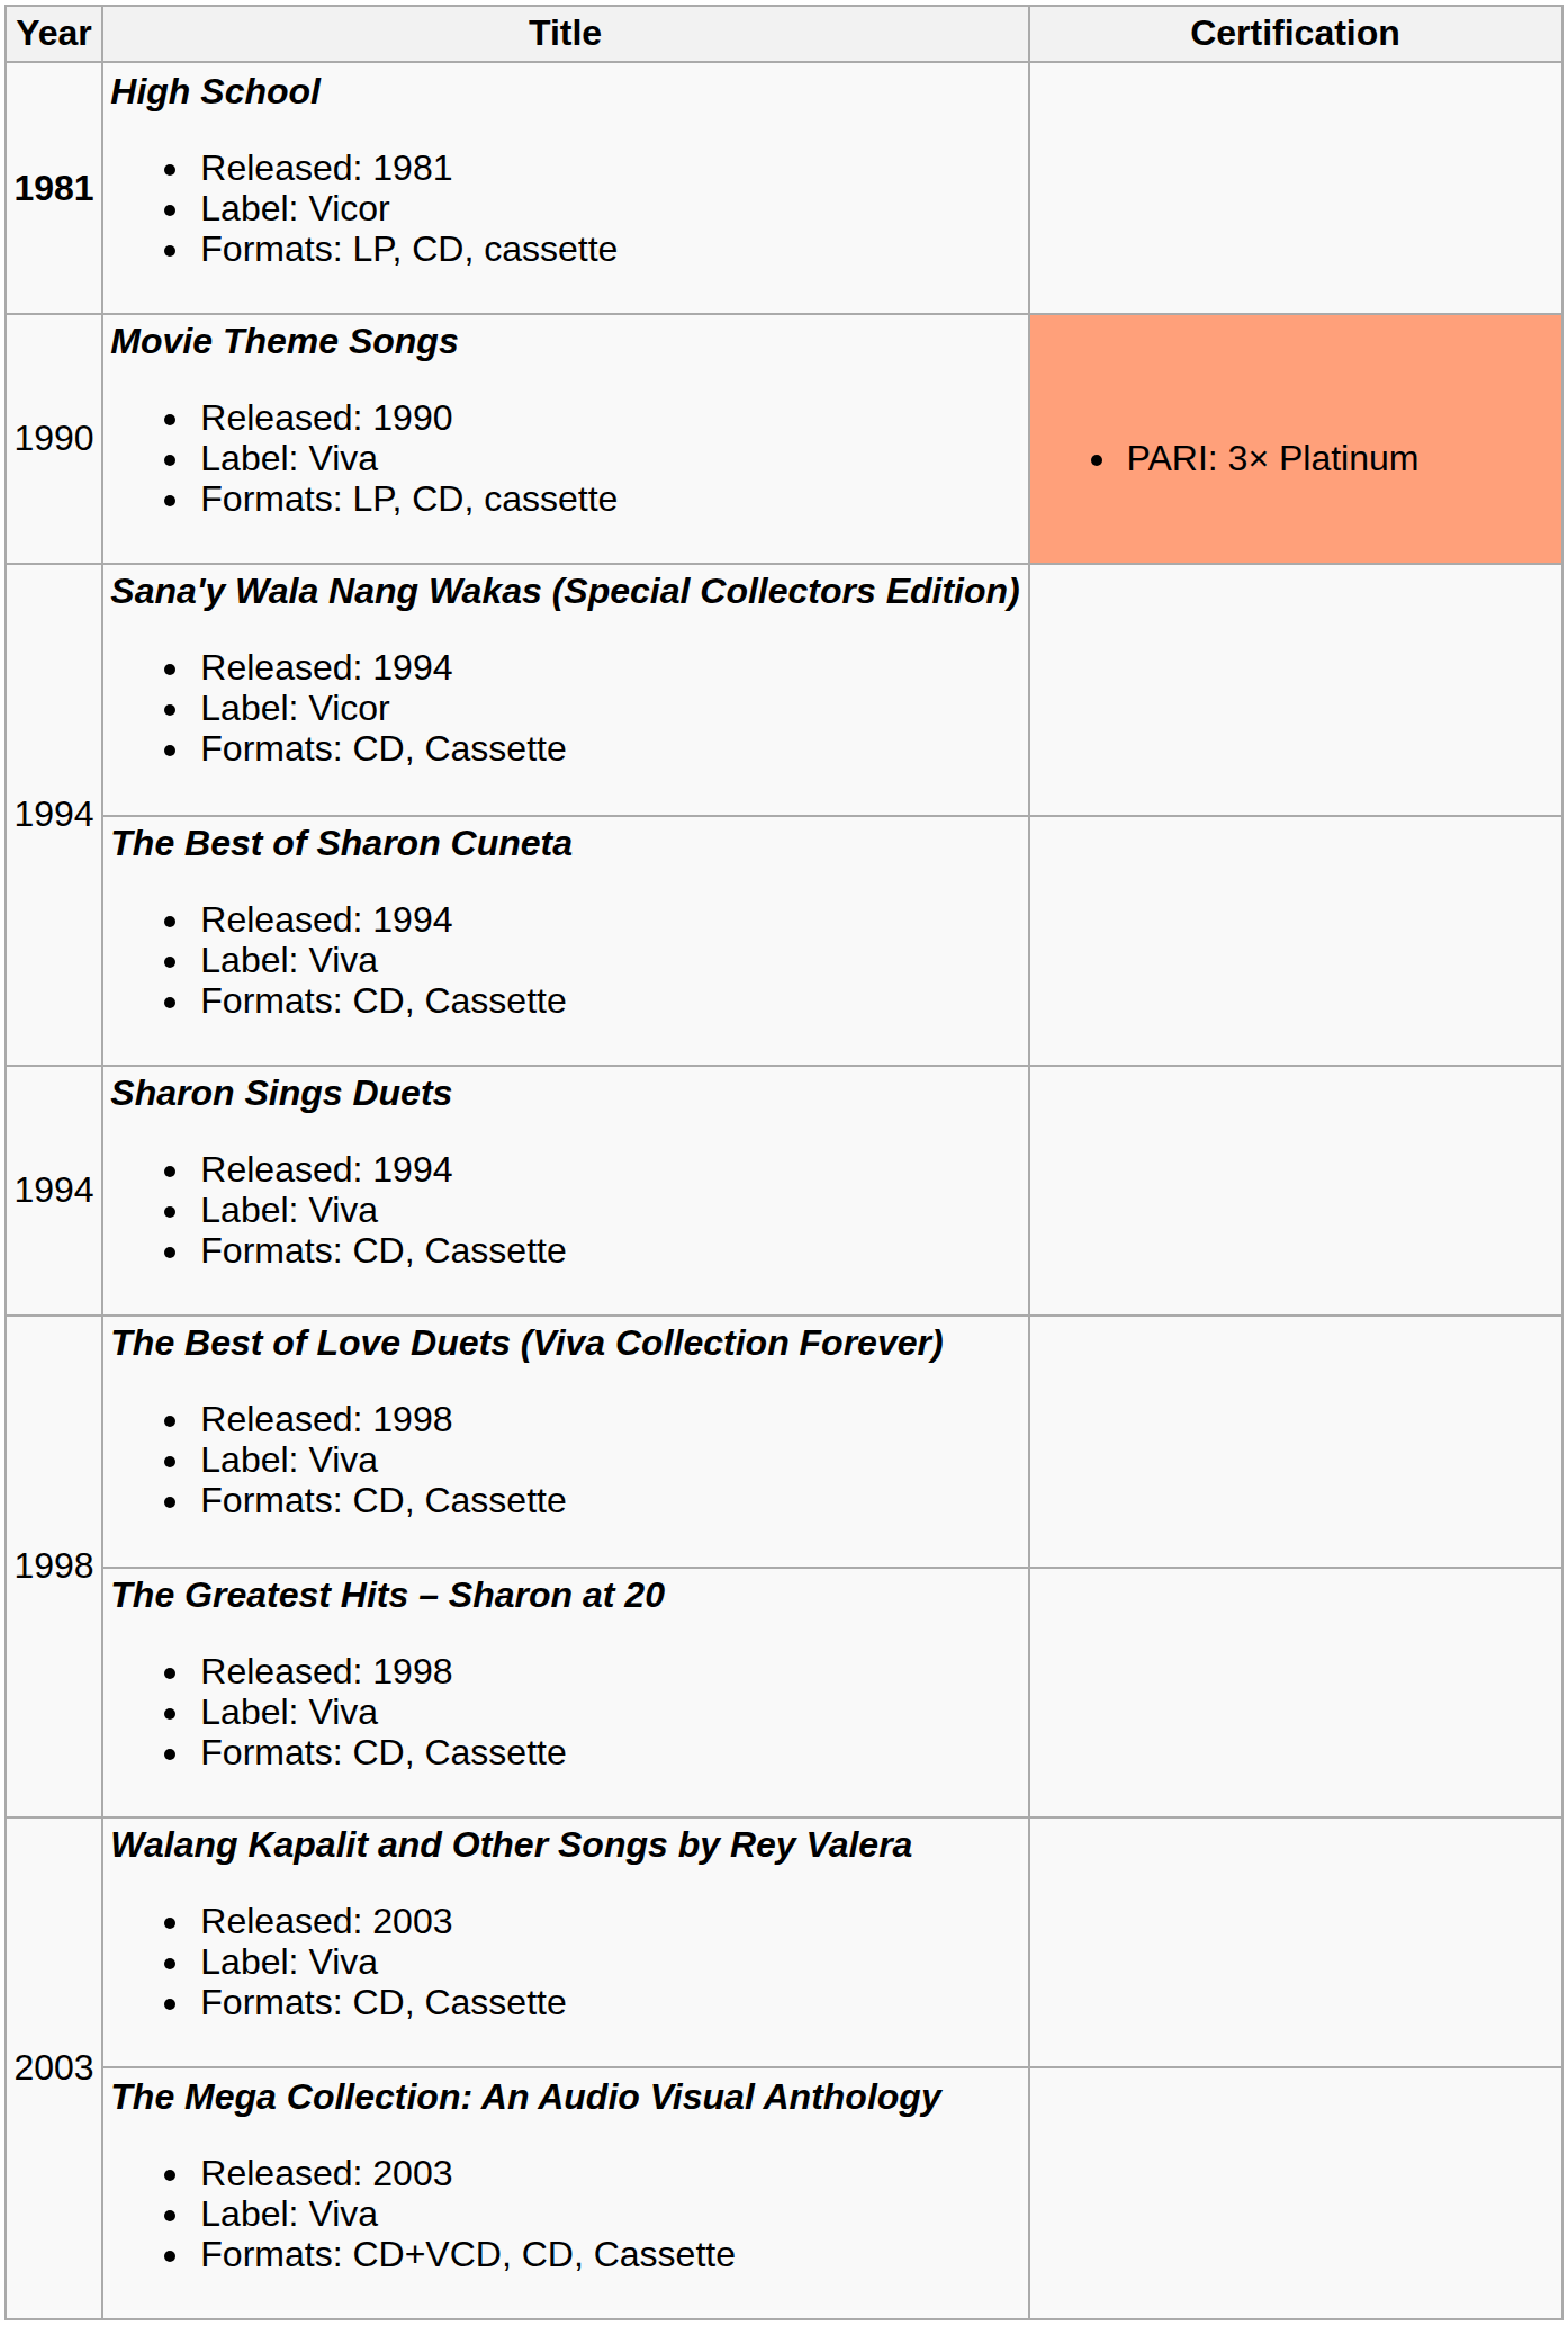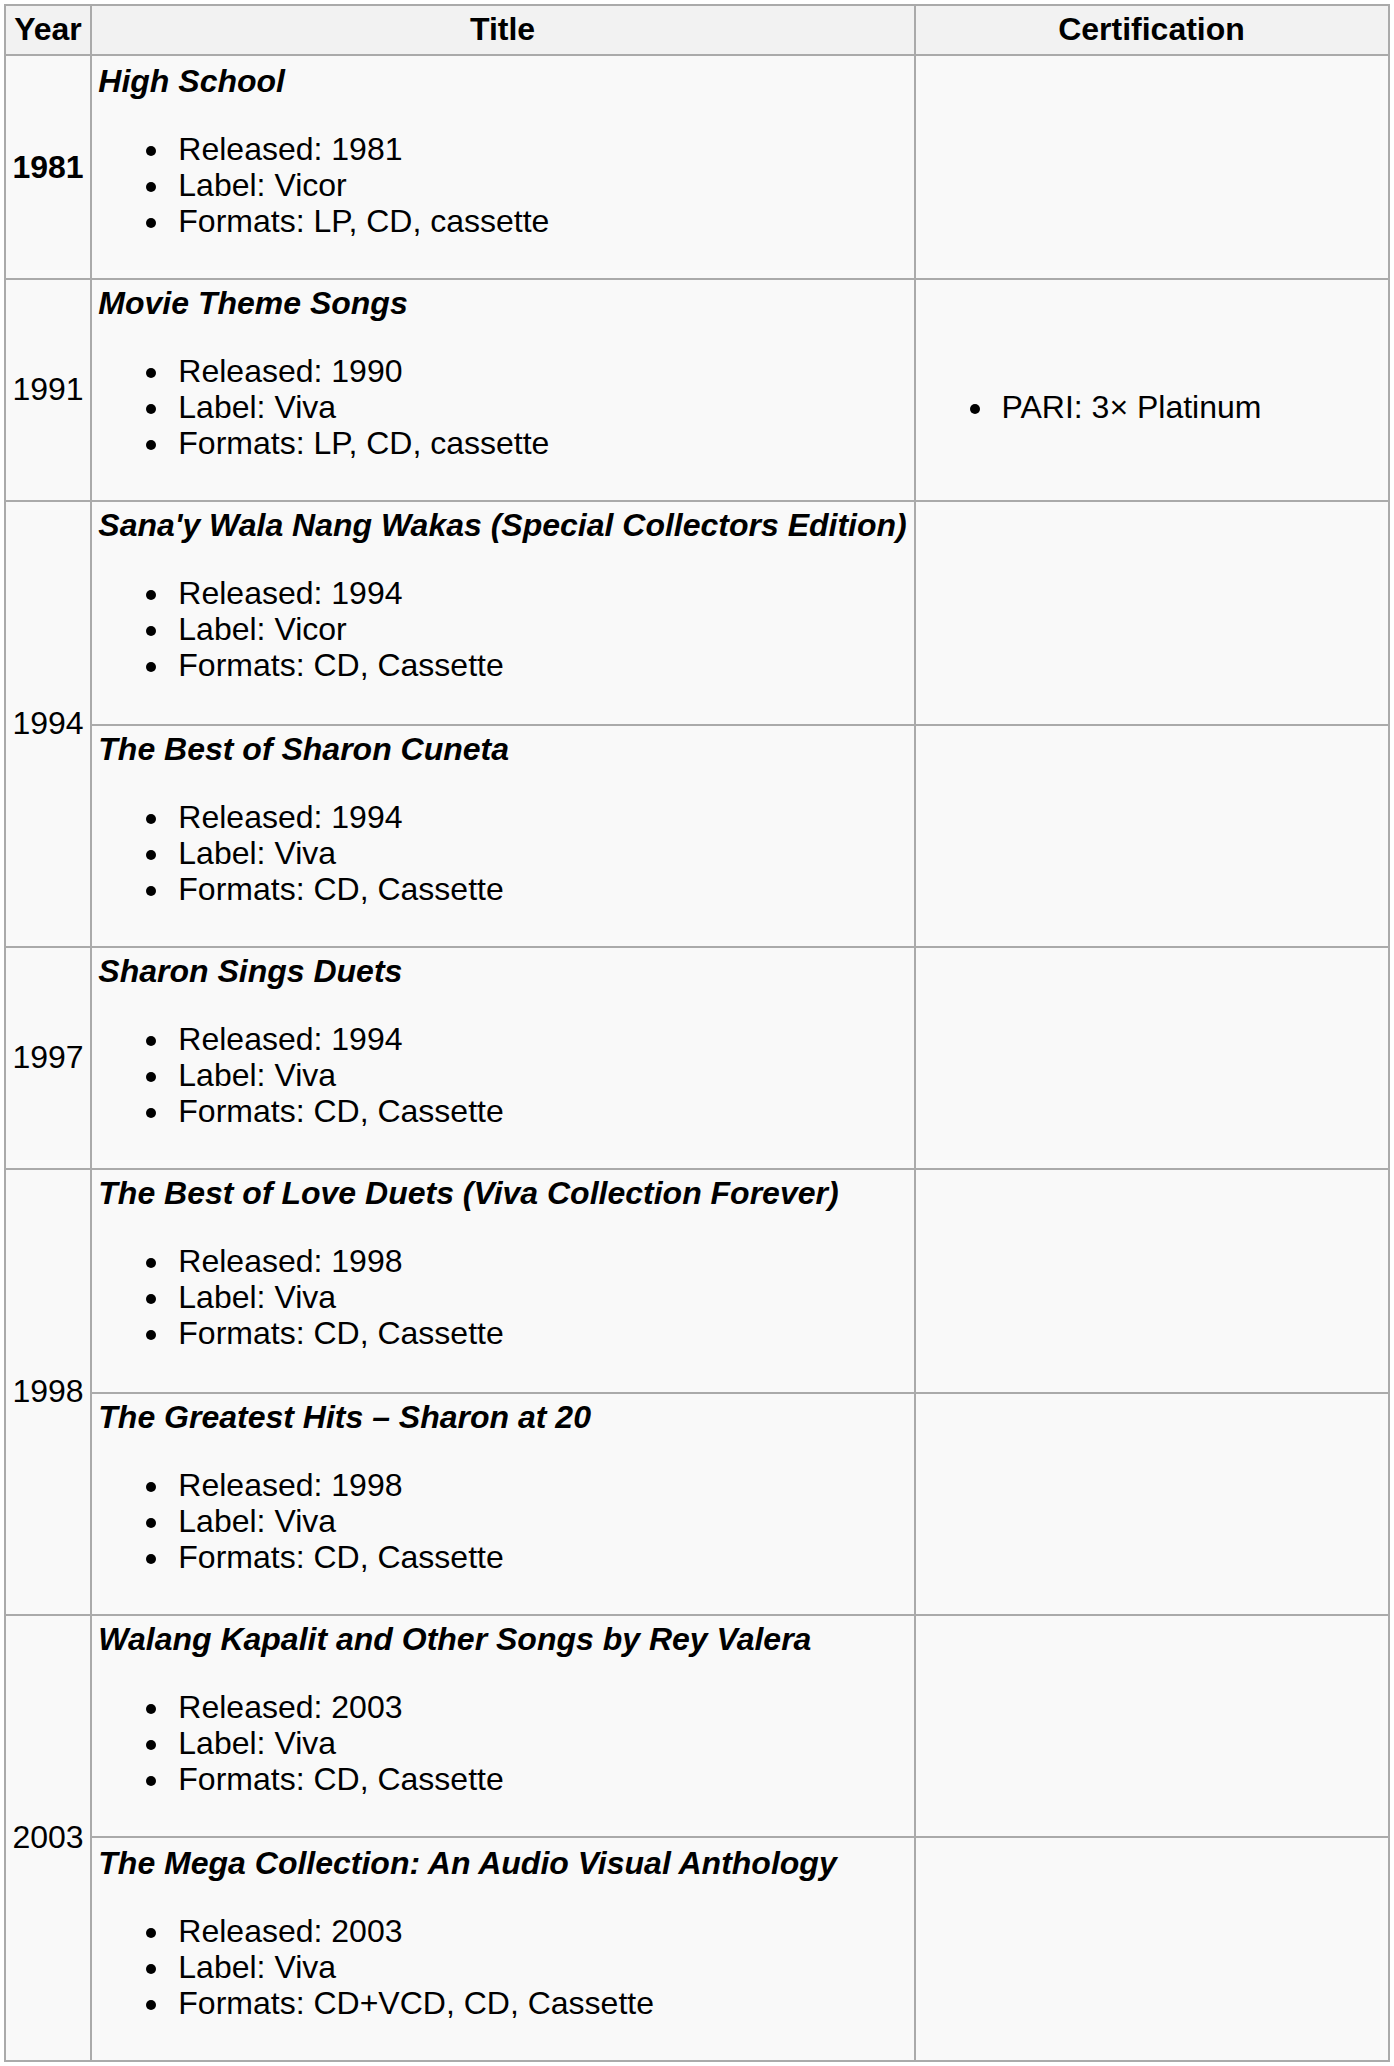row 3 | Year: 1990 -> 1991
row 3 | Certification: lightsalmon background -> no background
row 6 | Year: 1994 -> 1997
